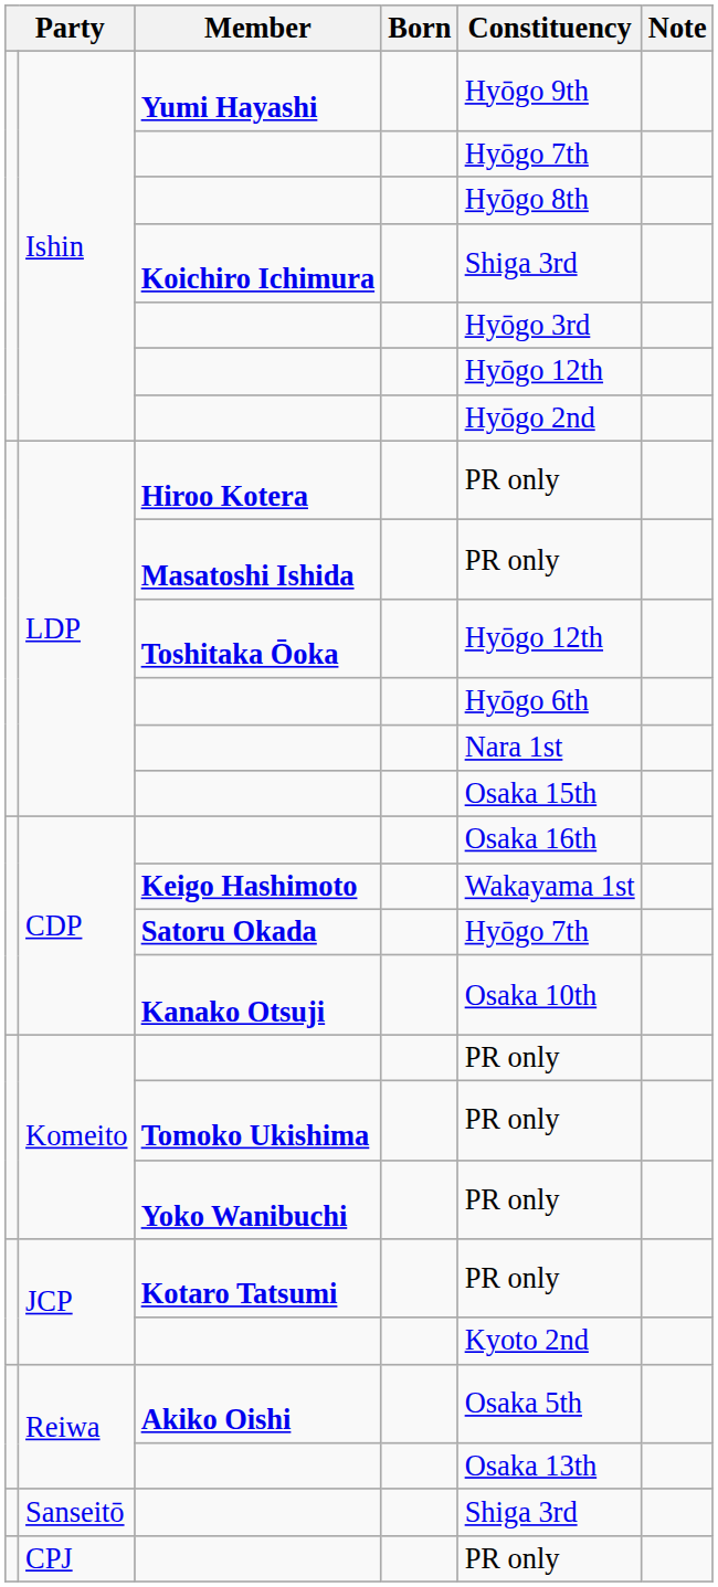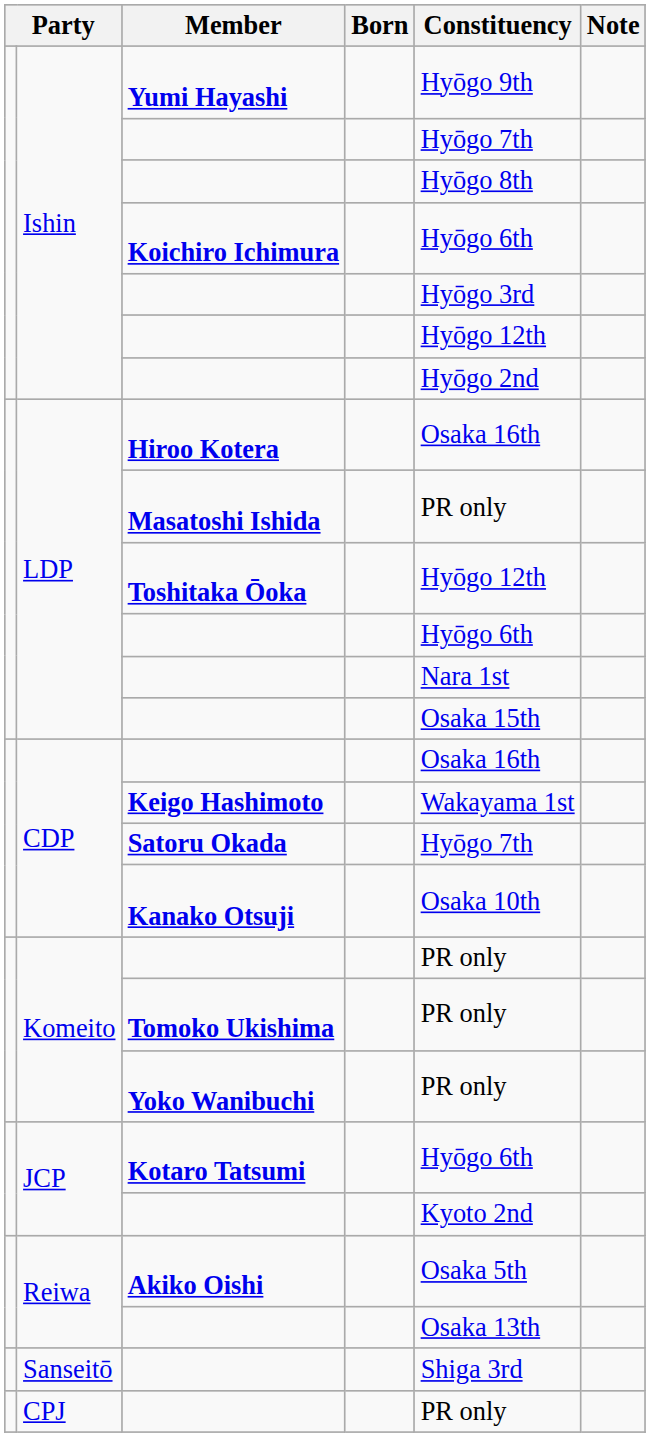Koichiro Ichimura | Constituency: Shiga 3rd -> Hyōgo 6th
Hiroo Kotera | Constituency: PR only -> Osaka 16th
Kotaro Tatsumi | Constituency: PR only -> Hyōgo 6th
